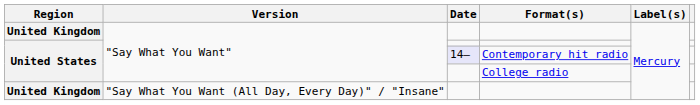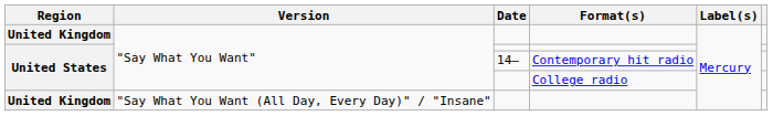Contemporary hit radio | Date: lavender background -> no background
